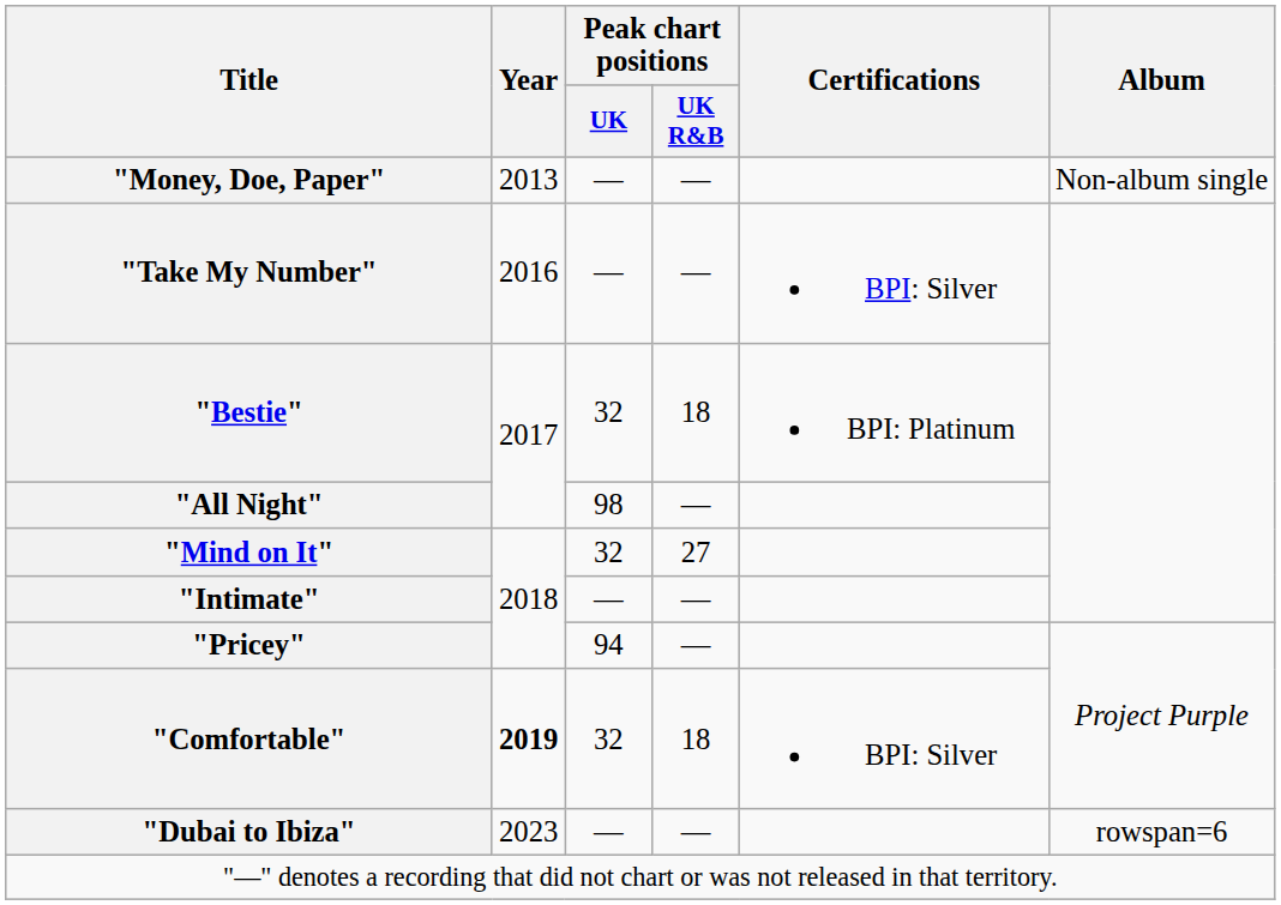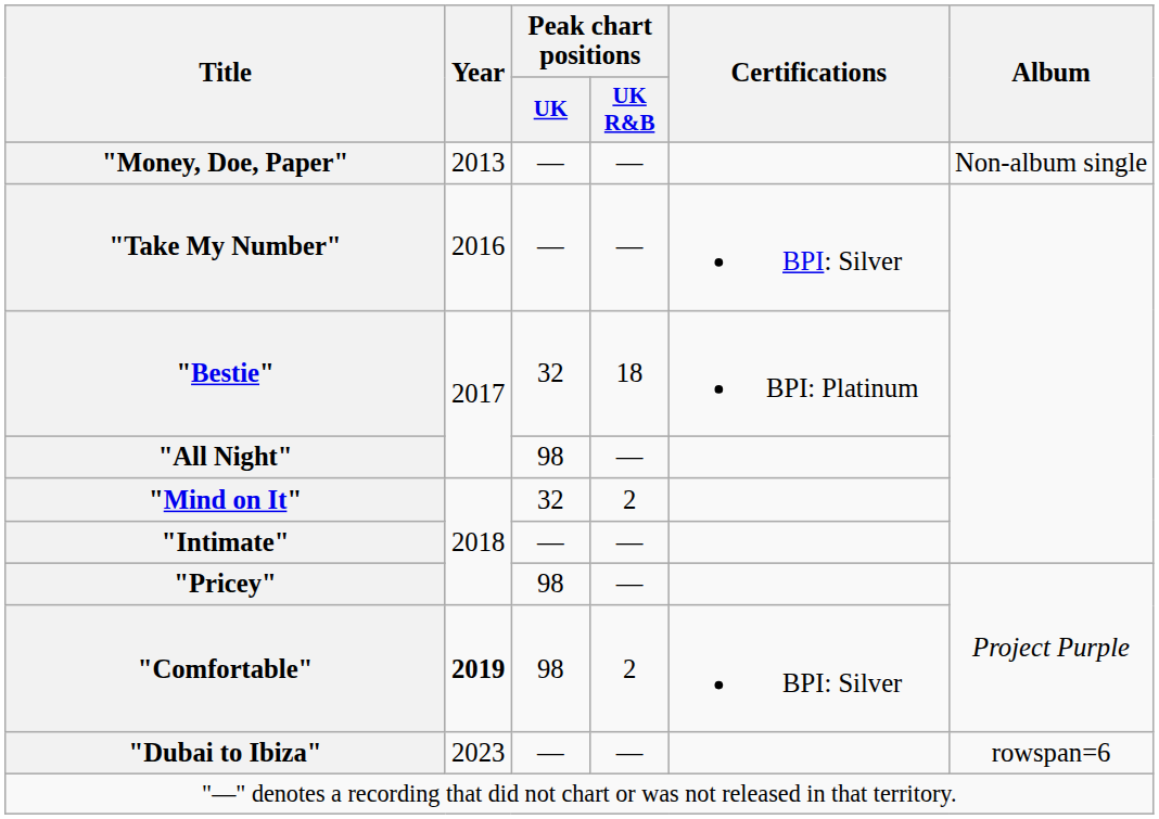"Mind on It" | Peak chart positions / UK R&B: 27 -> 2
"Pricey" | Peak chart positions / UK: 94 -> 98
"Comfortable" | Peak chart positions / UK: 32 -> 98
"Comfortable" | Peak chart positions / UK R&B: 18 -> 2
